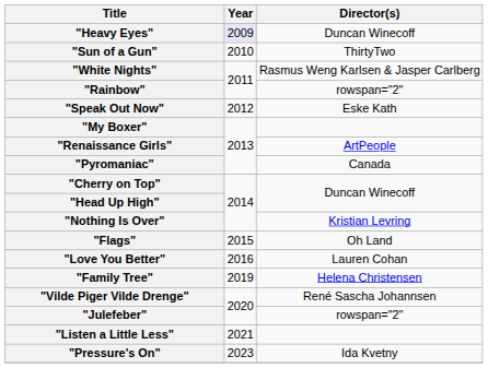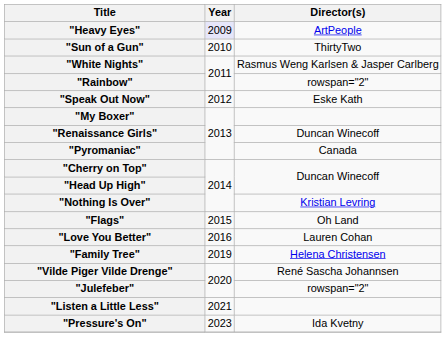"Heavy Eyes" | Director(s): Duncan Winecoff -> ArtPeople
"Renaissance Girls" | Director(s): ArtPeople -> Duncan Winecoff
